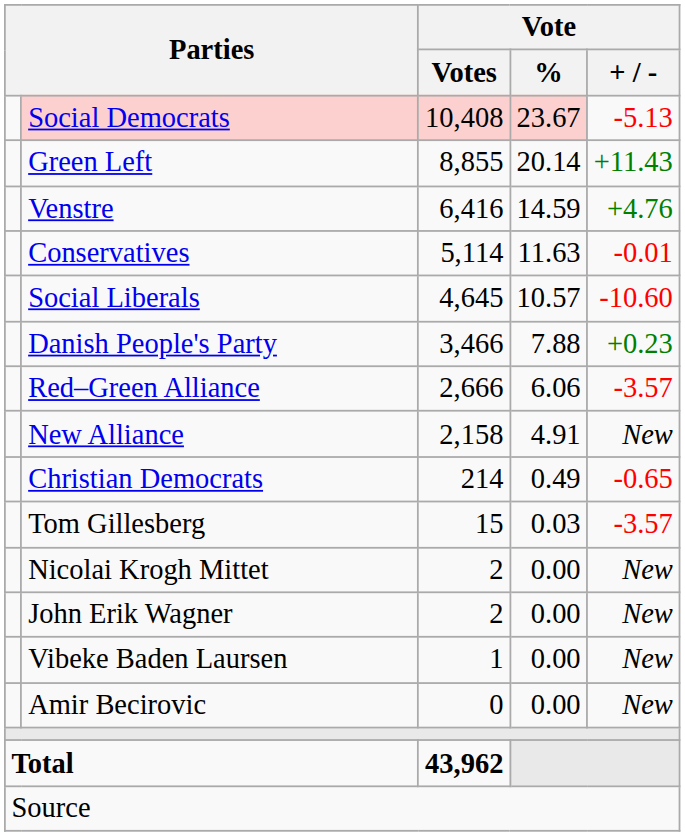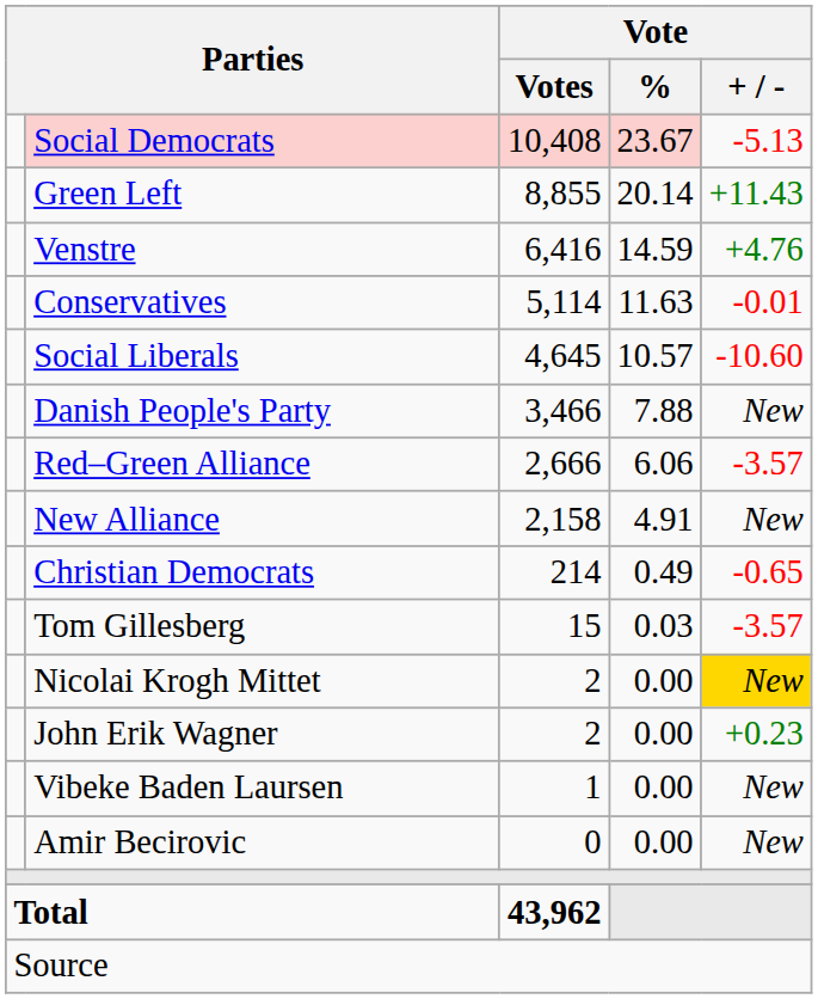Danish People's Party | Vote / + / -: +0.23 -> New
Nicolai Krogh Mittet | Vote / + / -: no background -> gold background
John Erik Wagner | Vote / + / -: New -> +0.23
